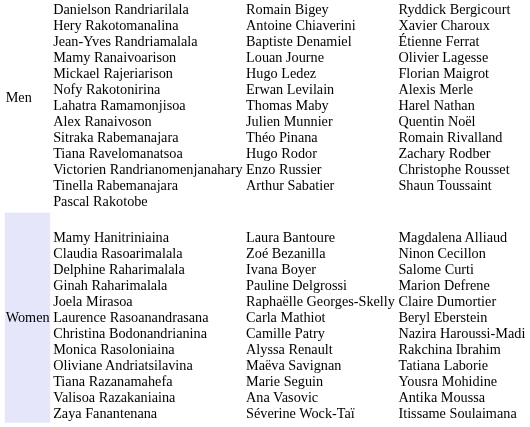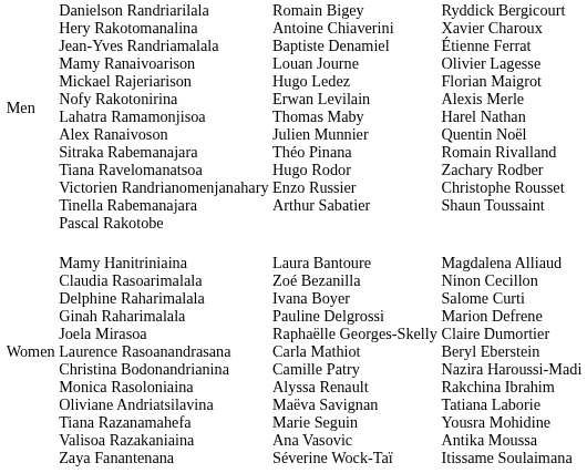Women | column 1: lavender background -> no background
